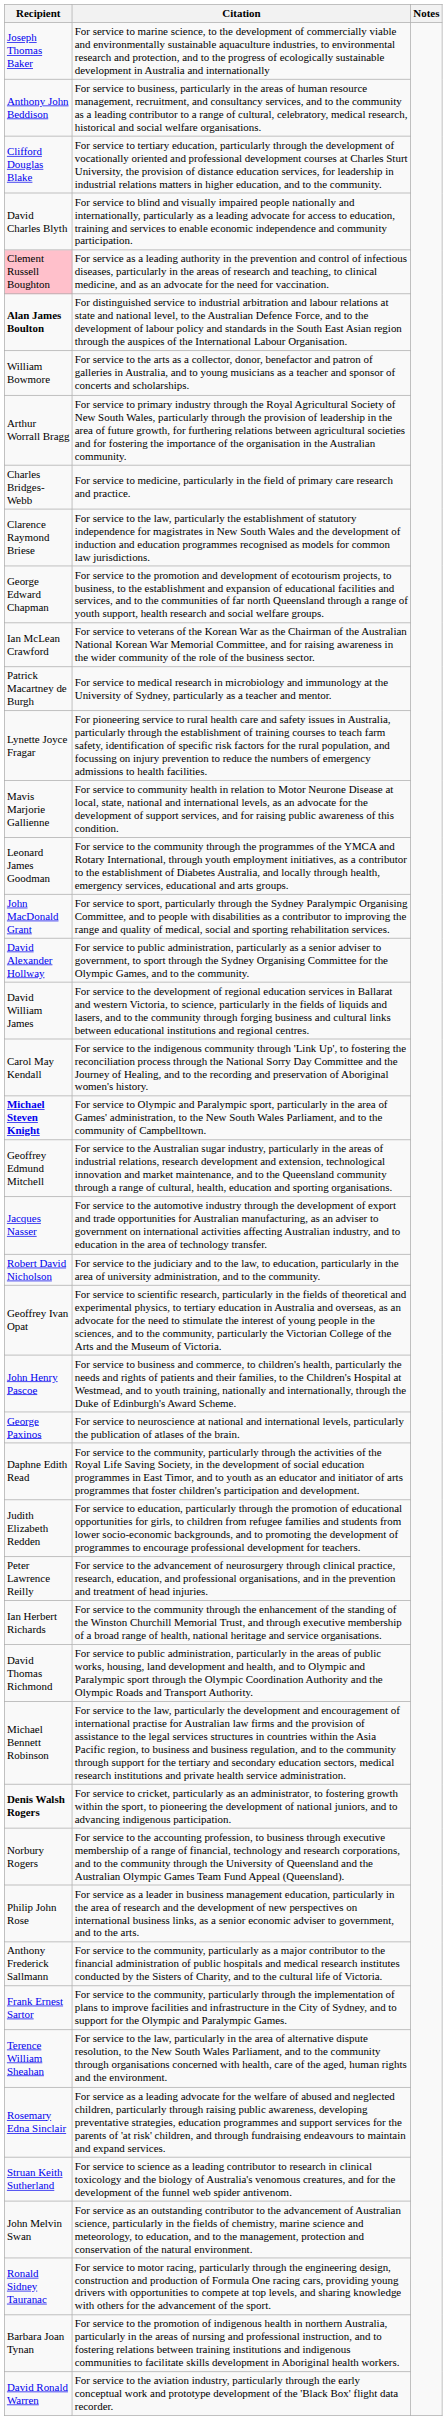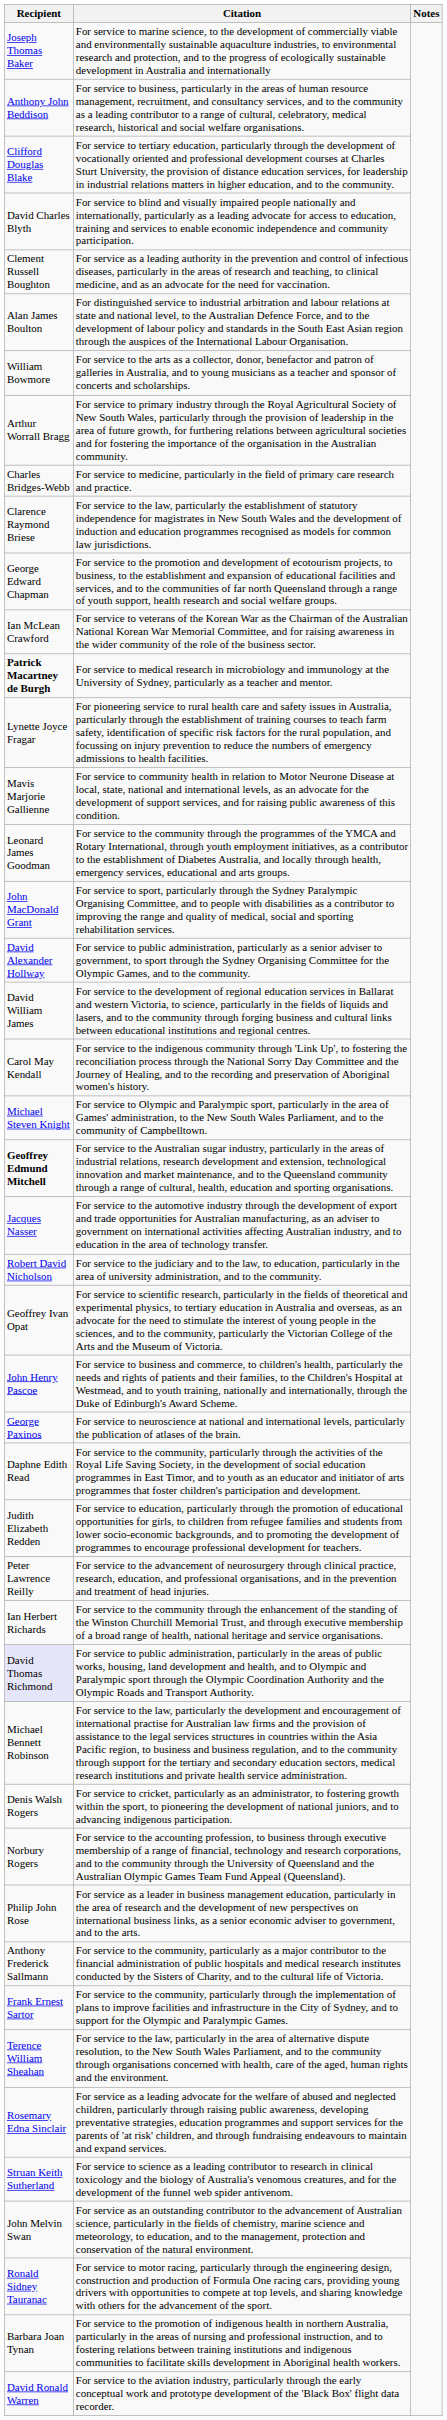Clement Russell Boughton | Recipient: pink background -> no background
Alan James Boulton | Recipient: bold -> normal
Patrick Macartney de Burgh | Recipient: normal -> bold
Michael Steven Knight | Recipient: bold -> normal
Geoffrey Edmund Mitchell | Recipient: normal -> bold
David Thomas Richmond | Recipient: no background -> lavender background
Denis Walsh Rogers | Recipient: bold -> normal
